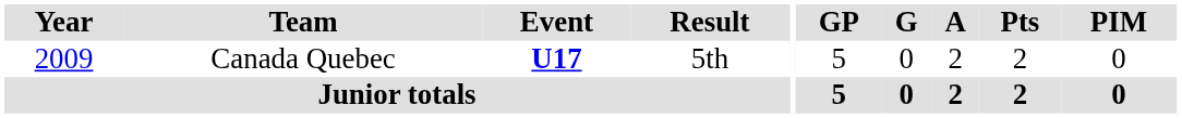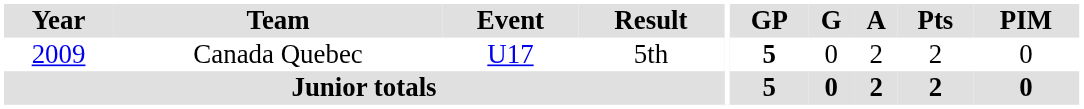Canada Quebec | Event: bold -> normal
Canada Quebec | GP: normal -> bold
